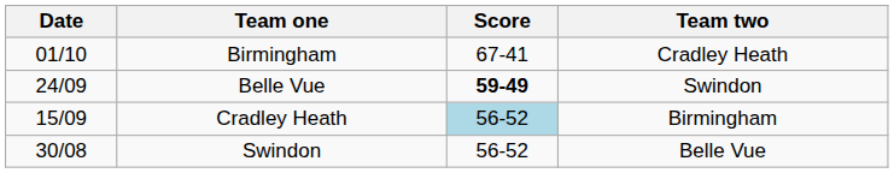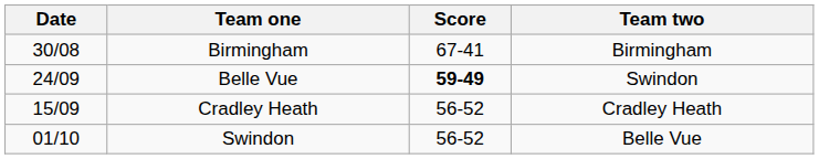row 2 | Date: 01/10 -> 30/08
row 2 | Team two: Cradley Heath -> Birmingham
row 4 | Score: lightblue background -> no background
row 4 | Team two: Birmingham -> Cradley Heath
row 5 | Date: 30/08 -> 01/10
